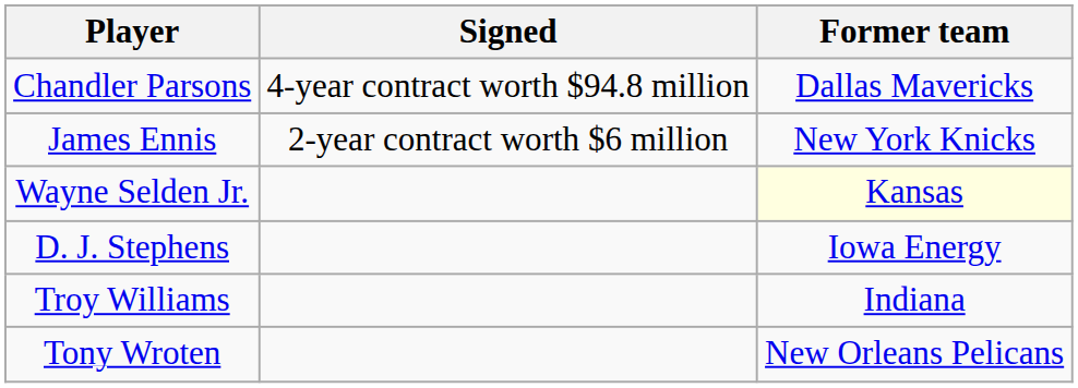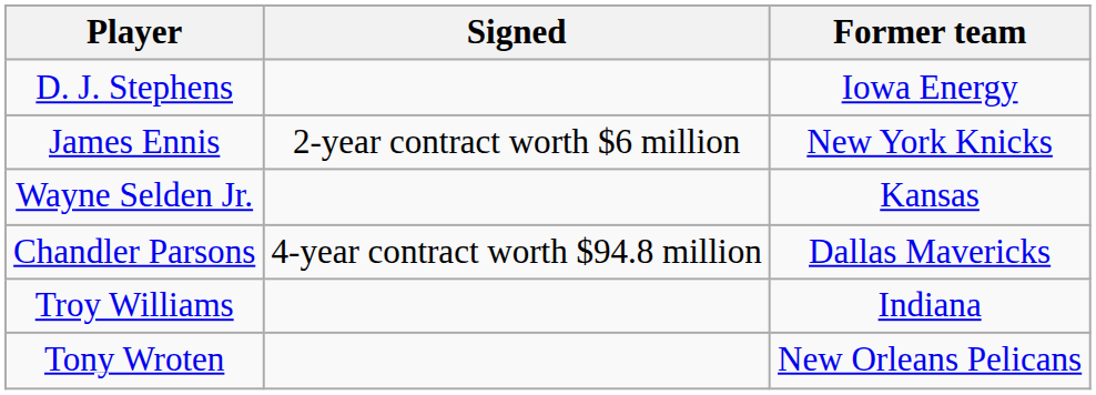rows swapped: Chandler Parsons <-> D. J. Stephens
Wayne Selden Jr. | Former team: lightyellow background -> no background
